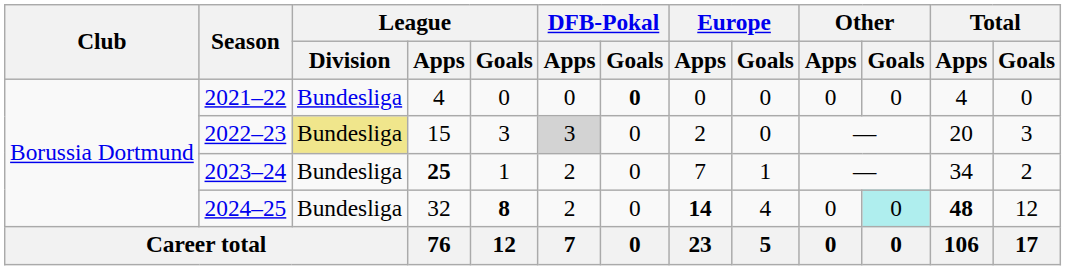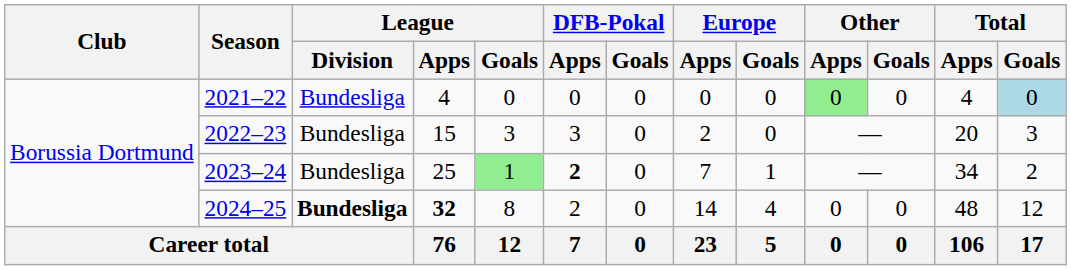2021–22 | DFB-Pokal / Goals: bold -> normal
2021–22 | Other / Apps: no background -> lightgreen background
2021–22 | Total / Goals: no background -> lightblue background
2022–23 | League / Division: khaki background -> no background
2022–23 | DFB-Pokal / Apps: lightgrey background -> no background
2023–24 | League / Apps: bold -> normal
2023–24 | League / Goals: no background -> lightgreen background
2023–24 | DFB-Pokal / Apps: normal -> bold
2024–25 | League / Division: normal -> bold
2024–25 | League / Apps: normal -> bold
2024–25 | League / Goals: bold -> normal
2024–25 | Europe / Apps: bold -> normal
2024–25 | Other / Goals: paleturquoise background -> no background
2024–25 | Total / Apps: bold -> normal
